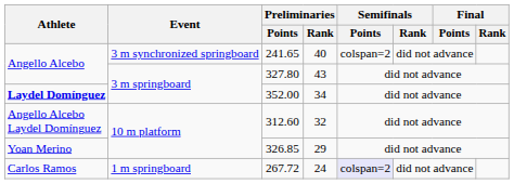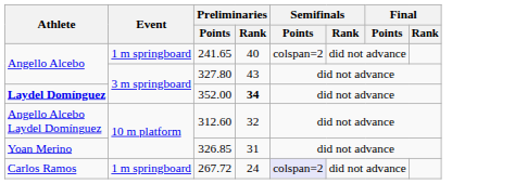241.65 | Event: 3 m synchronized springboard -> 1 m springboard
352.00 | Preliminaries / Rank: normal -> bold
326.85 | Preliminaries / Rank: 29 -> 31
